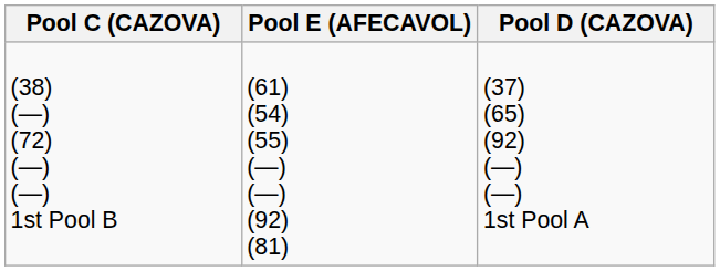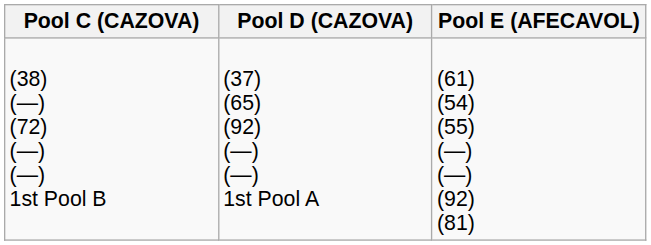columns swapped: Pool D (CAZOVA) <-> Pool E (AFECAVOL)
